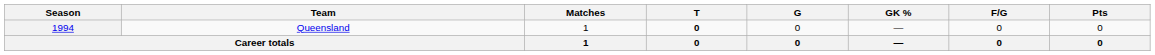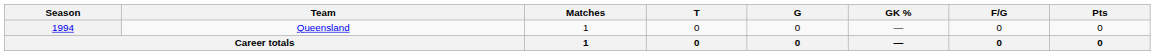1994 | T: bold -> normal
